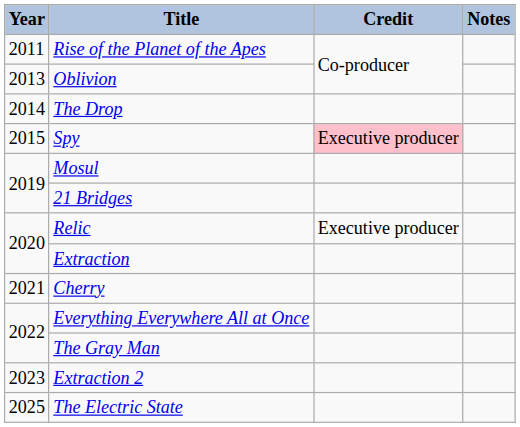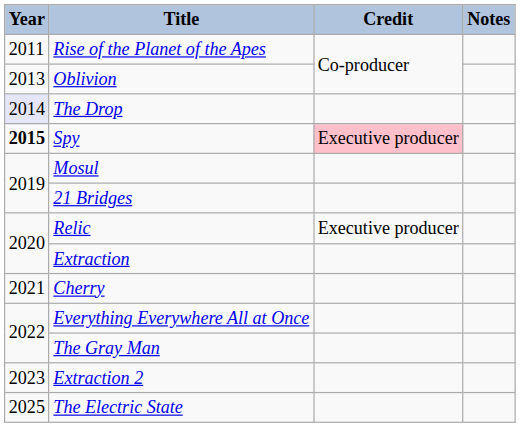The Drop | Year: no background -> lavender background
Spy | Year: normal -> bold
